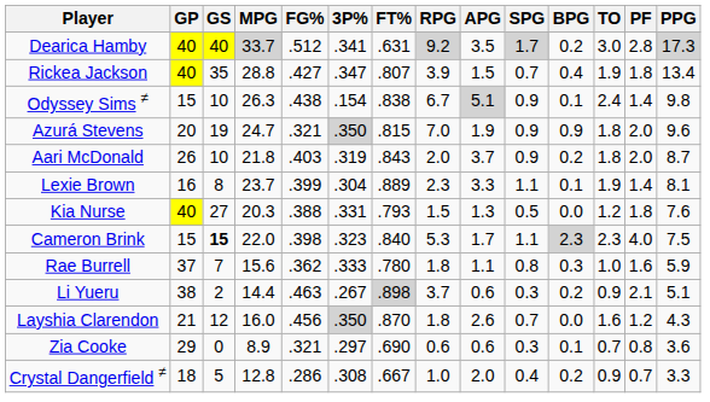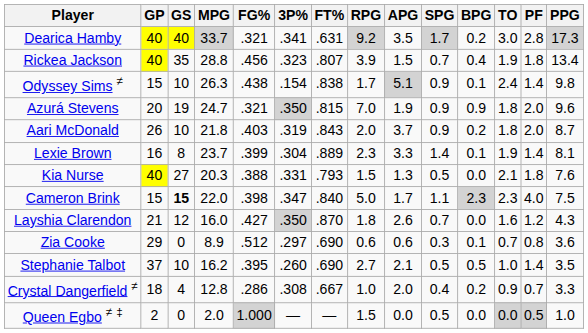Dearica Hamby | FG%: .512 -> .321
Rickea Jackson | FG%: .427 -> .456
Rickea Jackson | 3P%: .347 -> .323
Odyssey Sims ≠ | RPG: 6.7 -> 1.7
Lexie Brown | SPG: 1.1 -> 1.4
Kia Nurse | TO: 1.2 -> 2.1
Cameron Brink | 3P%: .323 -> .347
Cameron Brink | RPG: 5.3 -> 5.0
- row: Rae Burrell | 37 | 7 | 15.6 | .362 | .333 | .780 | 1.8 | 1.1 | 0.8 | 0.3 | 1.0 | 1.6 | 5.9
- row: Li Yueru | 38 | 2 | 14.4 | .463 | .267 | .898 | 3.7 | 0.6 | 0.3 | 0.2 | 0.9 | 2.1 | 5.1
Layshia Clarendon | FG%: .456 -> .427
Zia Cooke | FG%: .321 -> .512
+ row: Stephanie Talbot | 37 | 10 | 16.2 | .395 | .260 | .690 | 2.7 | 2.1 | 0.5 | 0.5 | 1.0 | 1.4 | 3.5
Crystal Dangerfield ≠ | GS: 5 -> 4
+ row: Queen Egbo ≠ ‡ | 2 | 0 | 2.0 | 1.000 | — | — | 1.5 | 0.0 | 0.5 | 0.0 | 0.0 | 0.5 | 1.0
